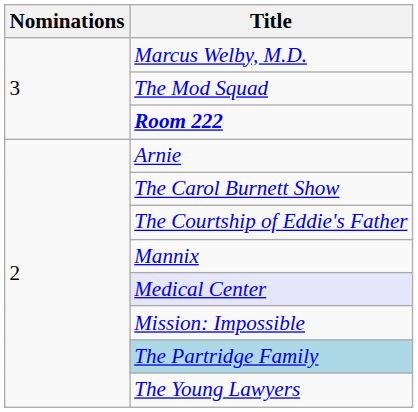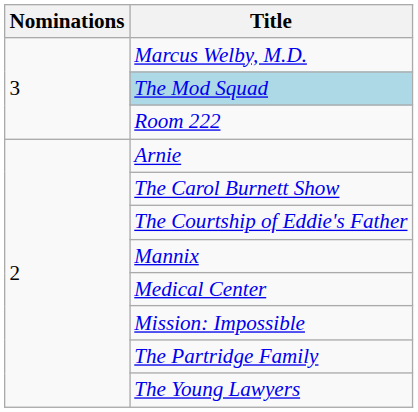The Mod Squad | Title: no background -> lightblue background
Room 222 | Title: bold -> normal
Medical Center | Title: lavender background -> no background
The Partridge Family | Title: lightblue background -> no background
